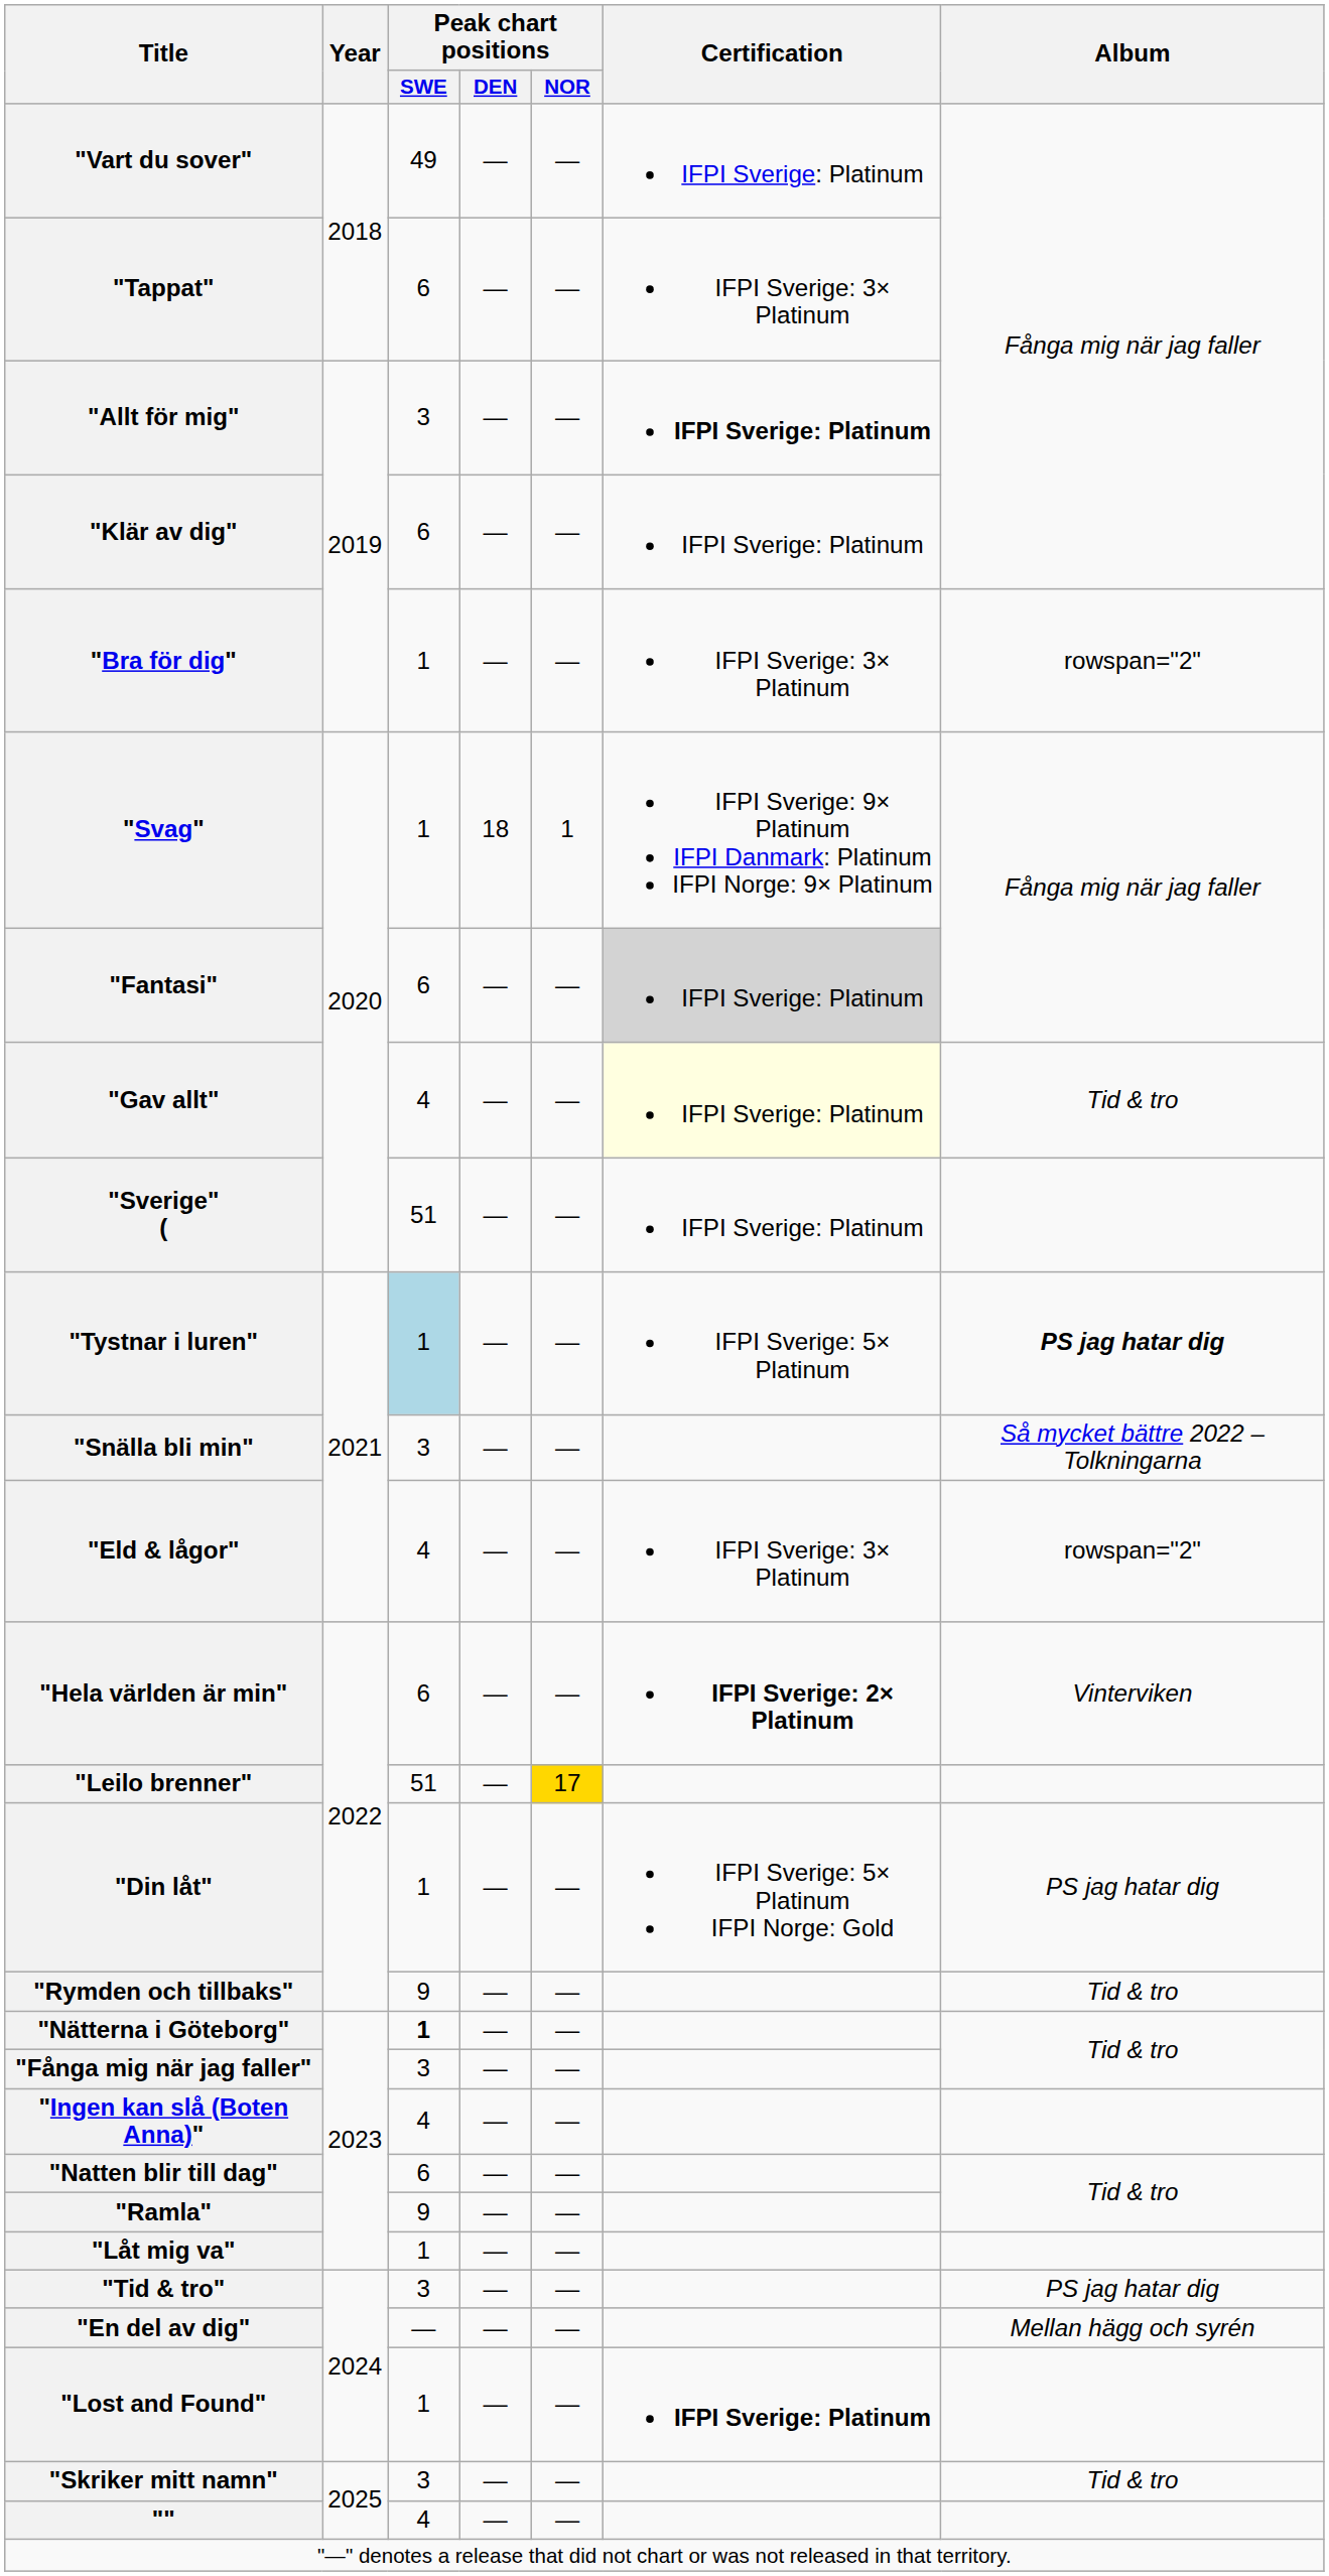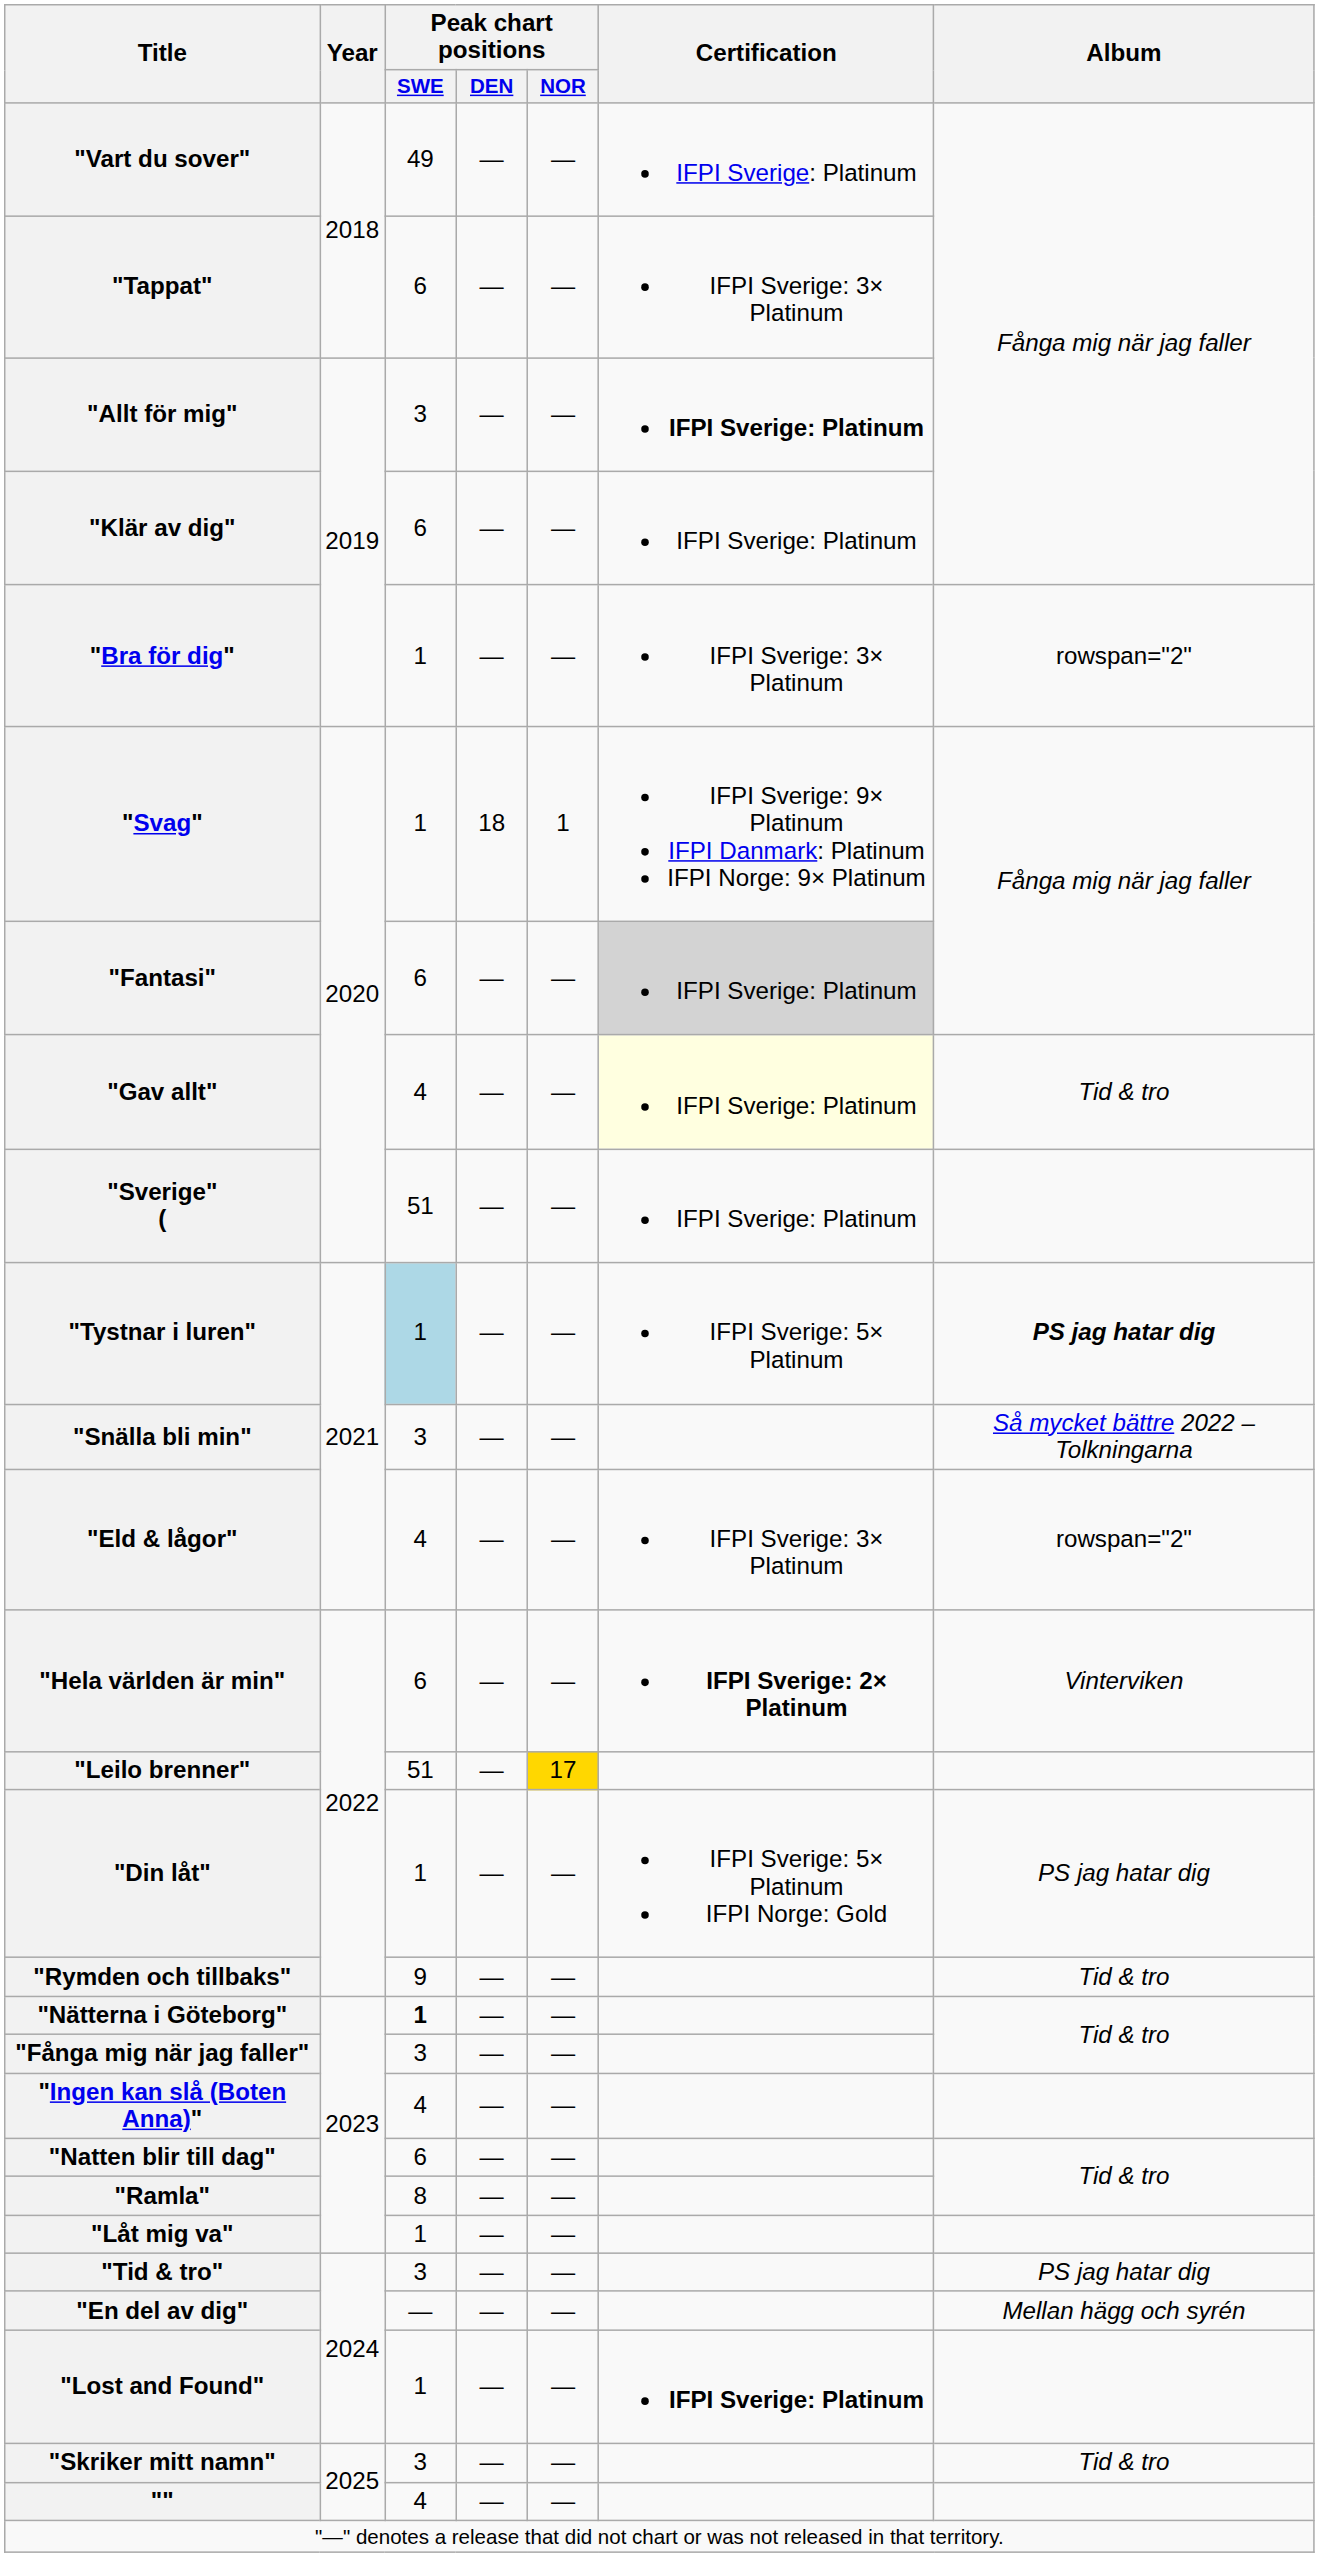"Ramla" | Peak chart positions / SWE: 9 -> 8
